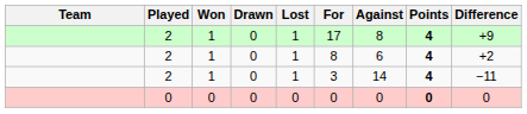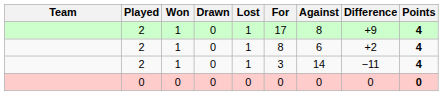columns swapped: Difference <-> Points
